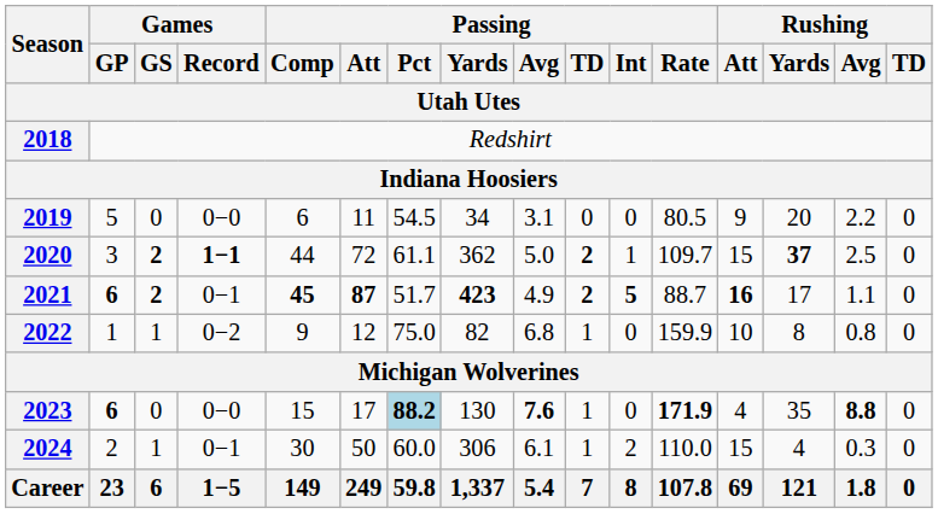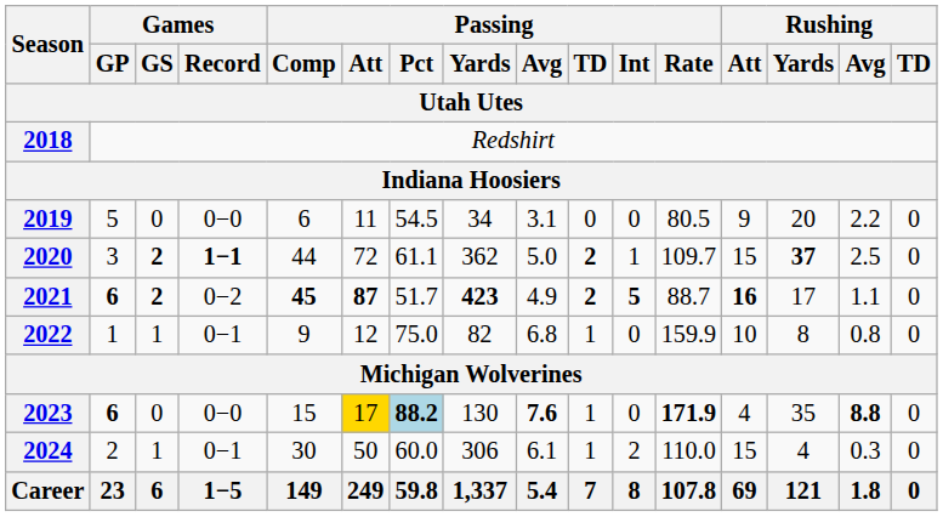2021 | Games / Record / Utah Utes: 0−1 -> 0−2
2022 | Games / Record / Utah Utes: 0−2 -> 0−1
2023 | Passing / Att / Utah Utes: no background -> gold background
